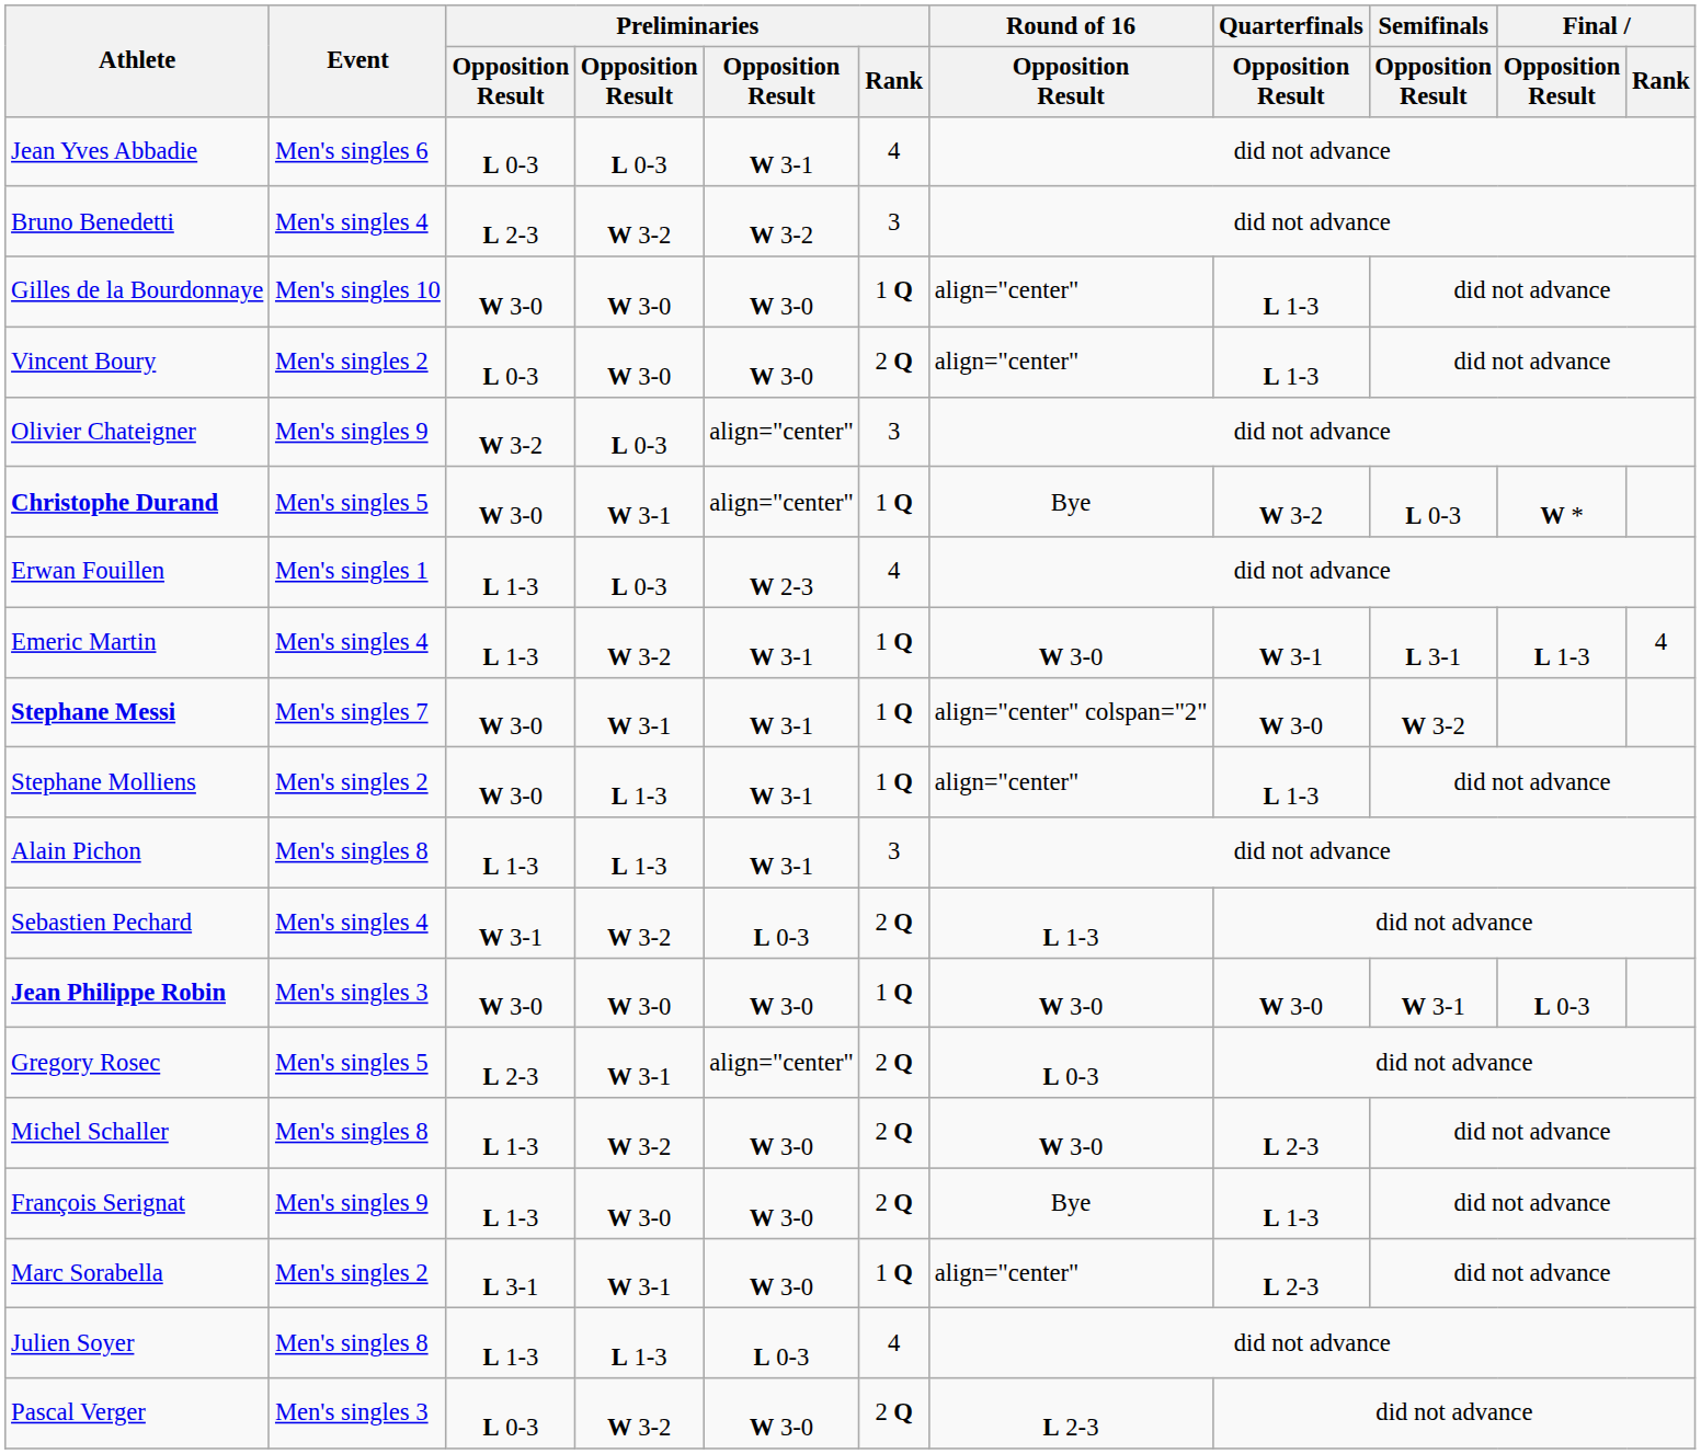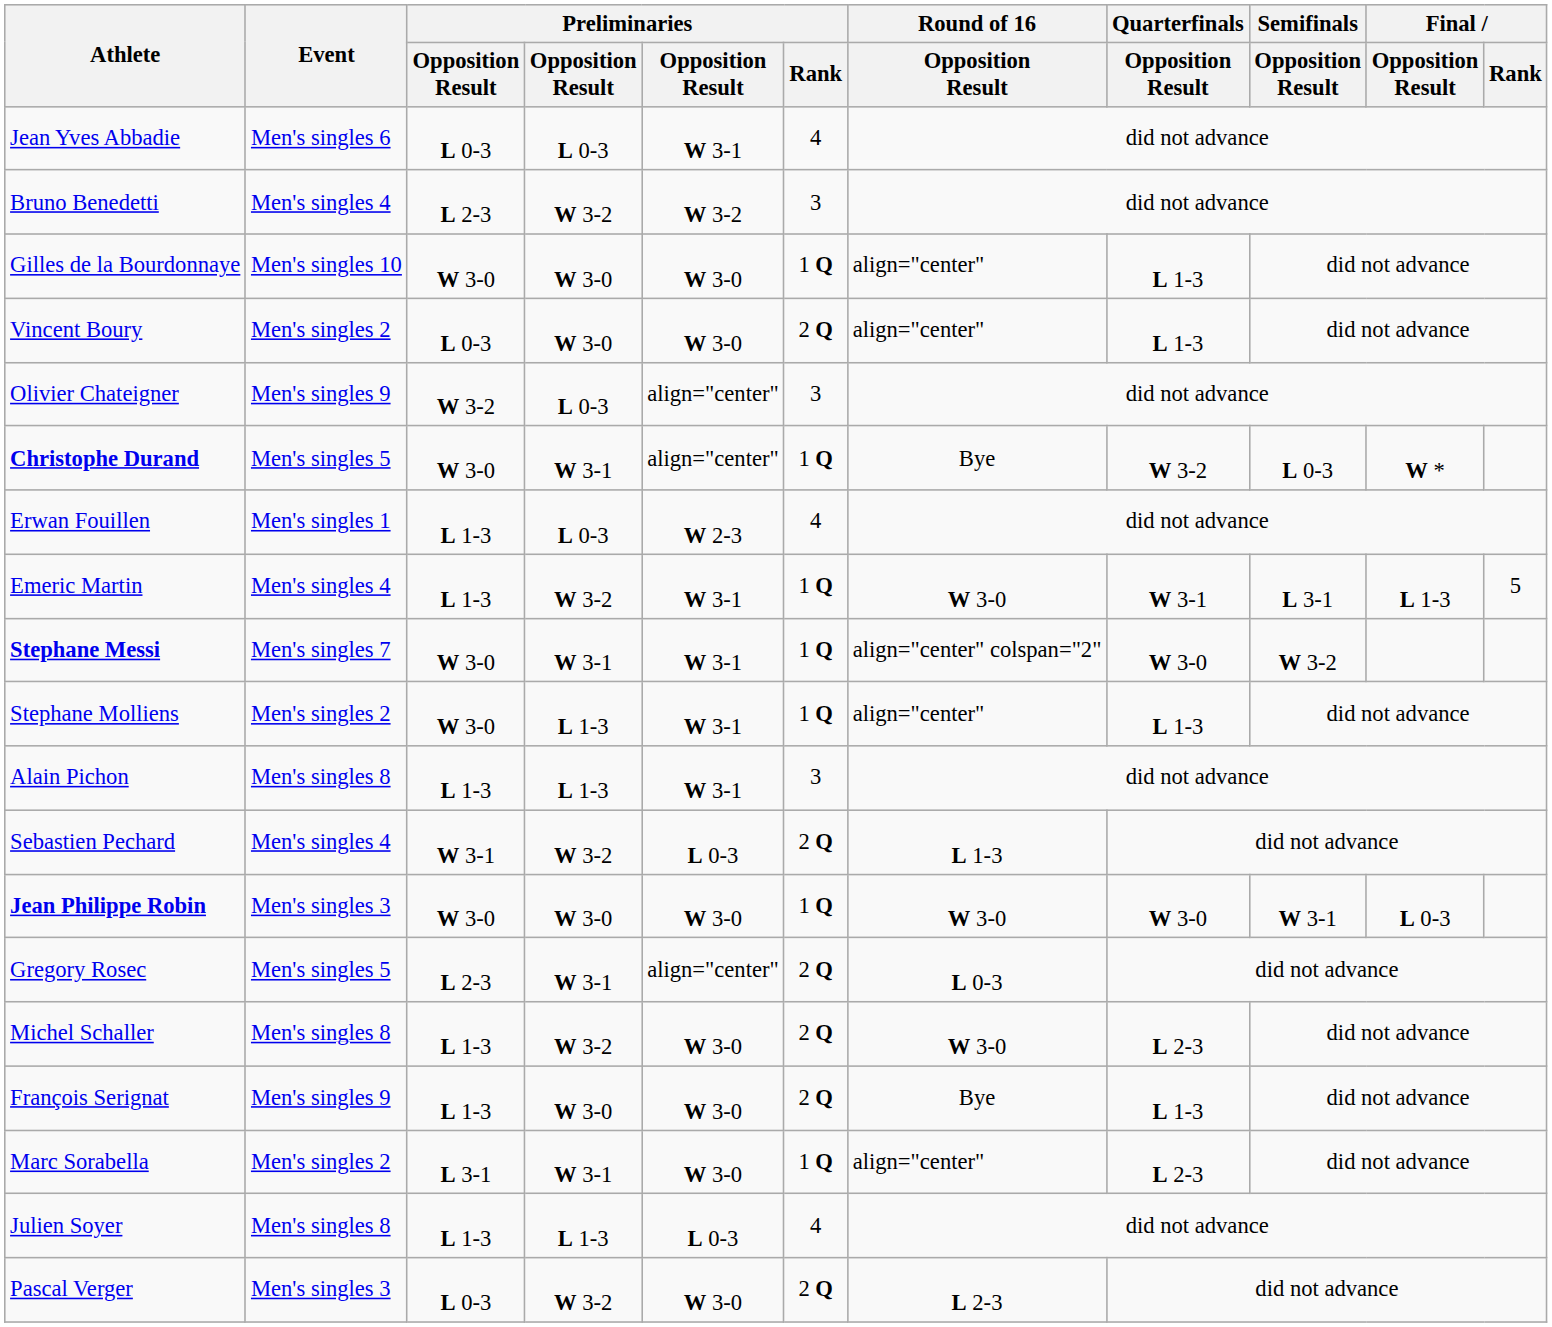Emeric Martin | Final / Rank: 4 -> 5
